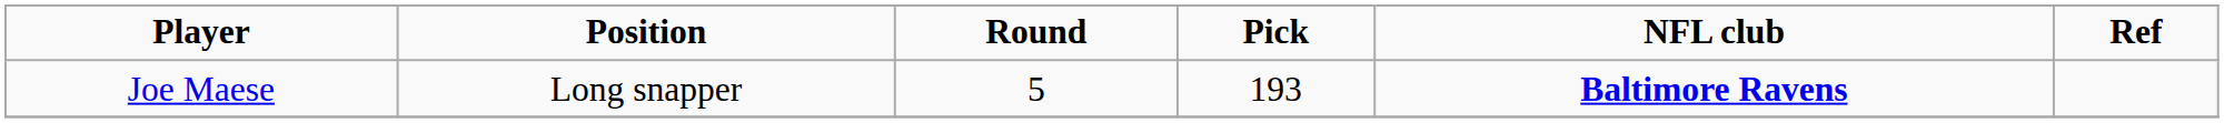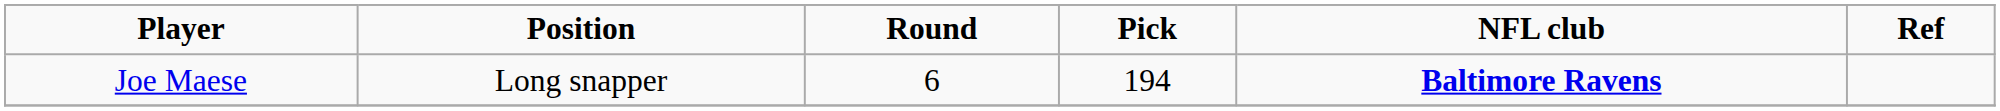Joe Maese | Round: 5 -> 6
Joe Maese | Pick: 193 -> 194
